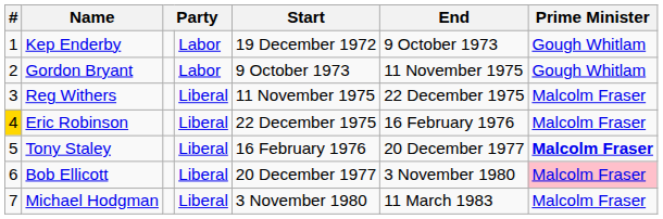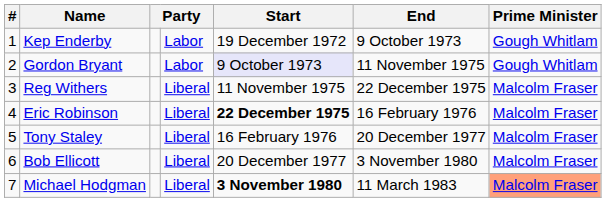Gordon Bryant | Start: no background -> lavender background
Eric Robinson | #: gold background -> no background
Eric Robinson | Start: normal -> bold
Tony Staley | Prime Minister: bold -> normal
Bob Ellicott | Prime Minister: pink background -> no background
Michael Hodgman | Start: normal -> bold
Michael Hodgman | Prime Minister: no background -> lightsalmon background
